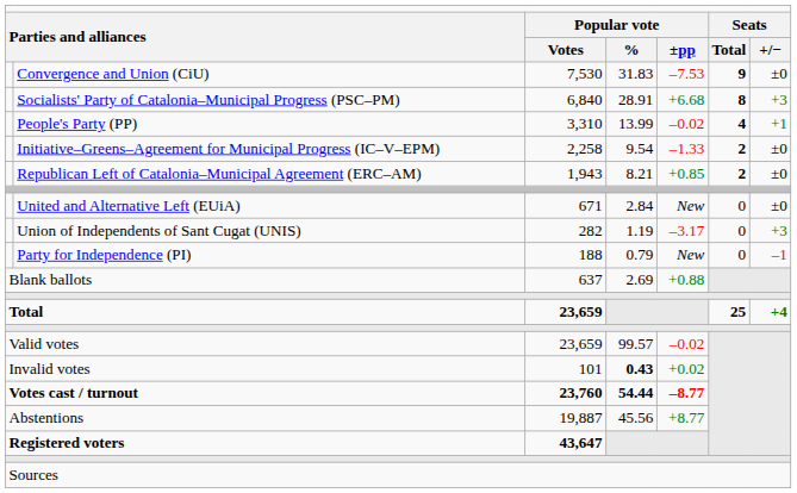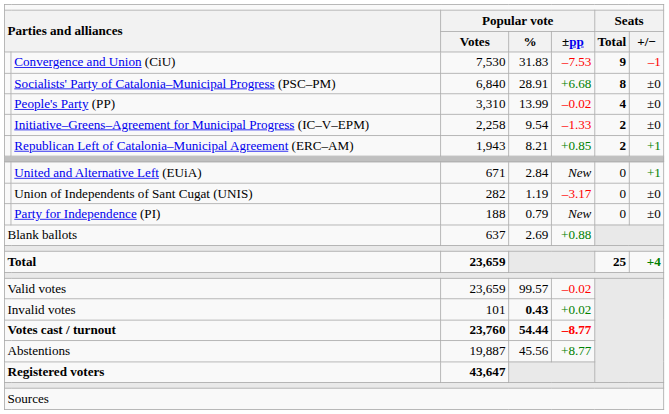Convergence and Union (CiU) | column 7: ±0 -> –1
Socialists' Party of Catalonia–Municipal Progress (PSC–PM) | column 7: +3 -> ±0
People's Party (PP) | column 7: +1 -> ±0
Republican Left of Catalonia–Municipal Agreement (ERC–AM) | column 7: ±0 -> +1
United and Alternative Left (EUiA) | column 7: ±0 -> +1
Union of Independents of Sant Cugat (UNIS) | column 7: +3 -> ±0
Party for Independence (PI) | column 7: –1 -> ±0
